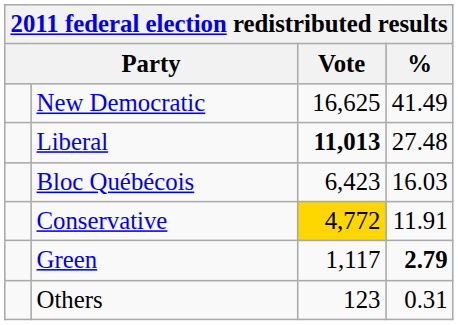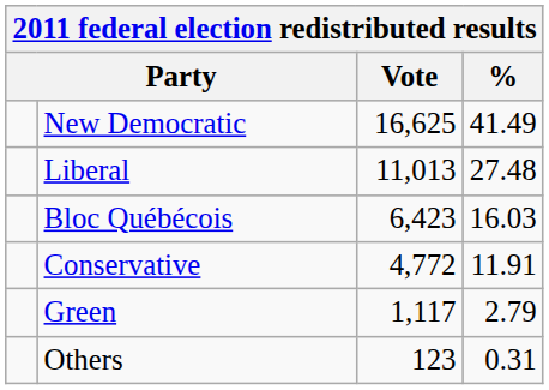Liberal | Vote: bold -> normal
Conservative | Vote: gold background -> no background
Green | %: bold -> normal
